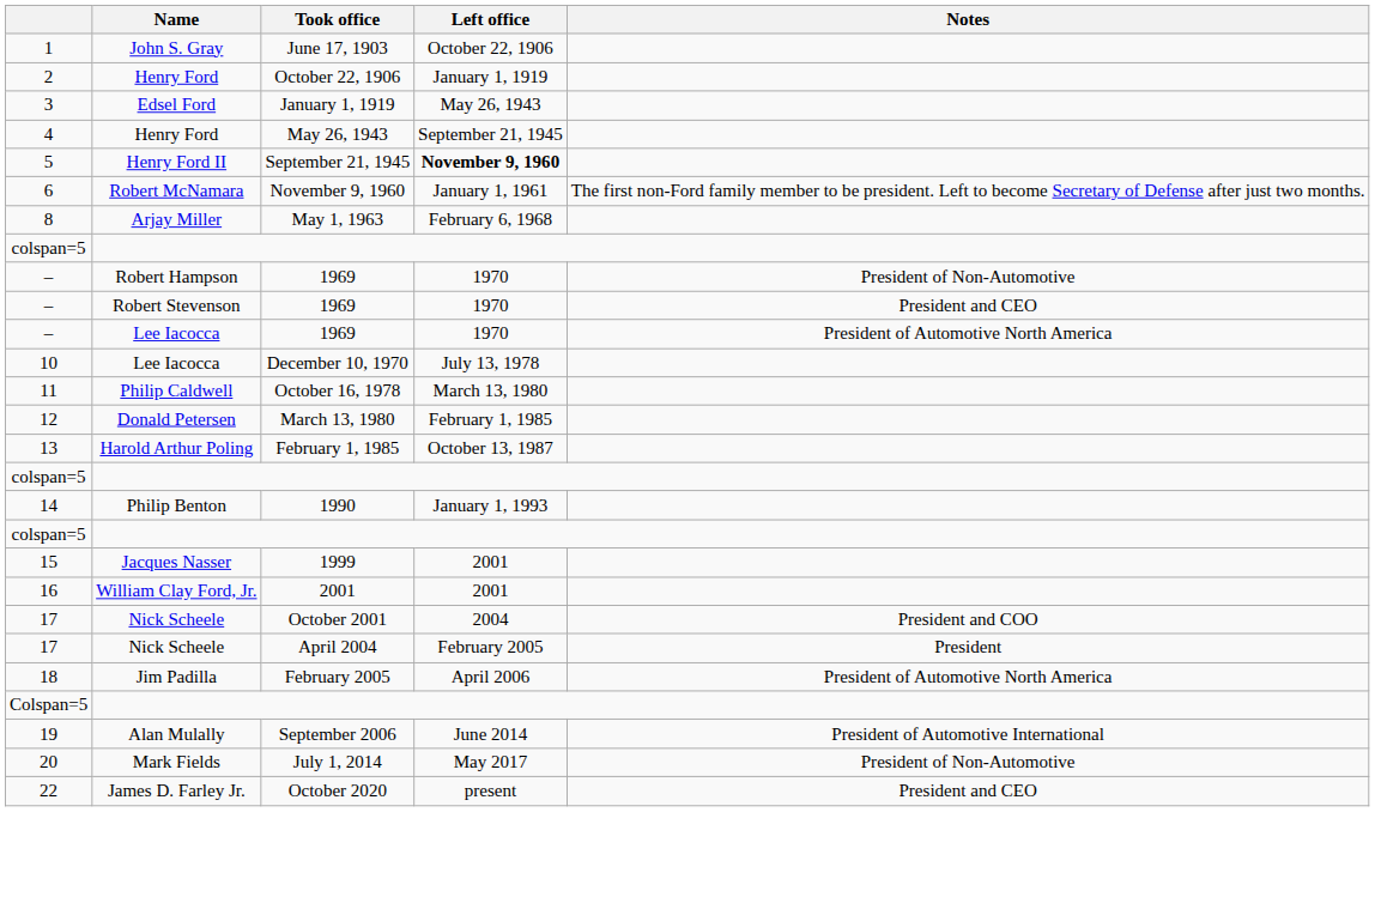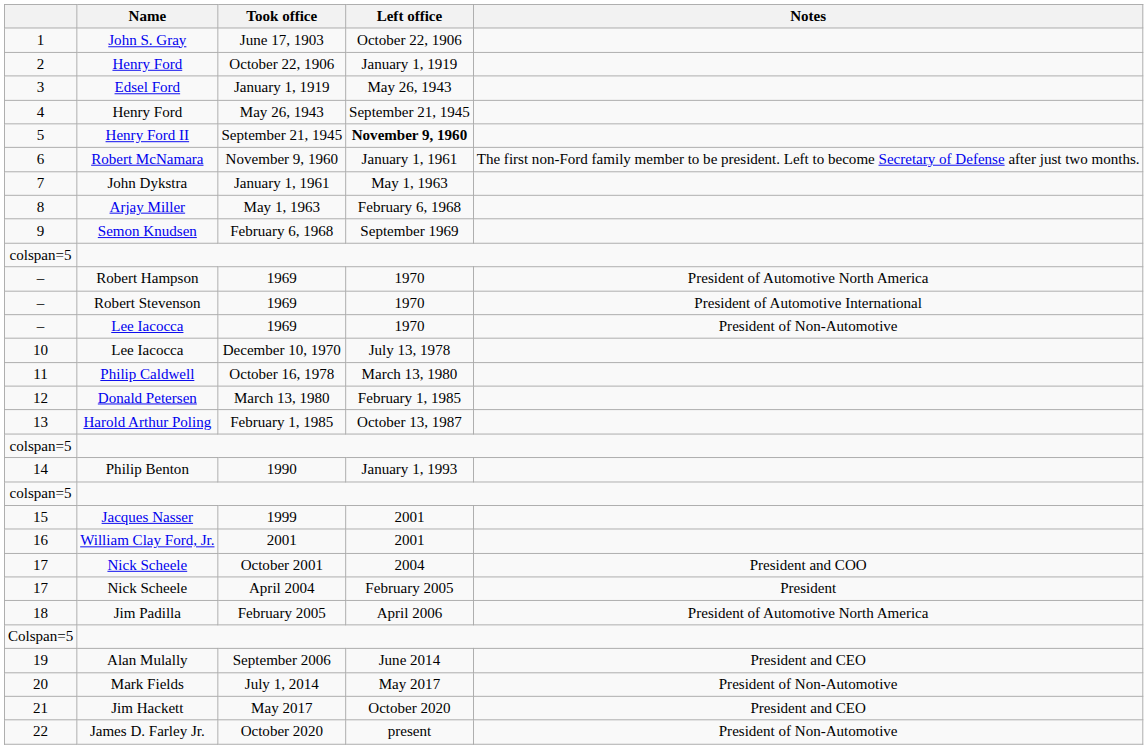+ row: 7 | John Dykstra | January 1, 1961 | May 1, 1963
+ row: 9 | Semon Knudsen | February 6, 1968 | September 1969
– / Robert Hampson | Notes: President of Non-Automotive -> President of Automotive North America
– / Robert Stevenson | Notes: President and CEO -> President of Automotive International
– / Lee Iacocca | Notes: President of Automotive North America -> President of Non-Automotive
19 | Notes: President of Automotive International -> President and CEO
+ row: 21 | Jim Hackett | May 2017 | October 2020 | President and CEO
22 | Notes: President and CEO -> President of Non-Automotive
